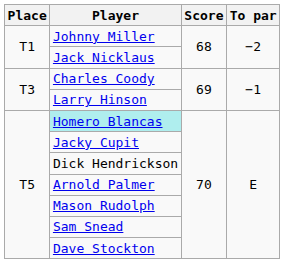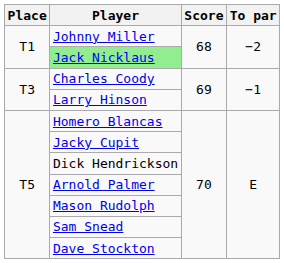Jack Nicklaus | Player: no background -> lightgreen background
Homero Blancas | Player: paleturquoise background -> no background
